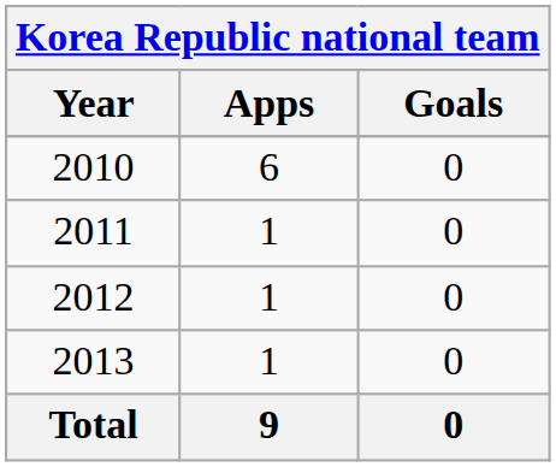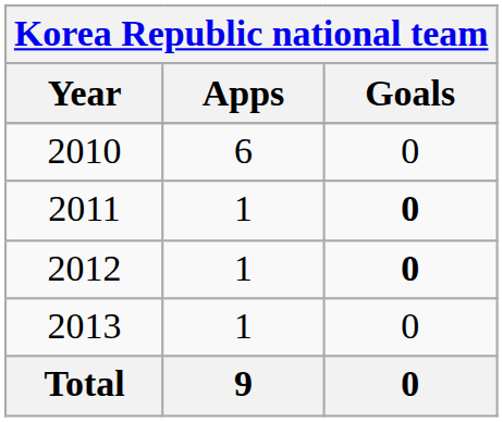2011 | Goals: normal -> bold
2012 | Goals: normal -> bold
